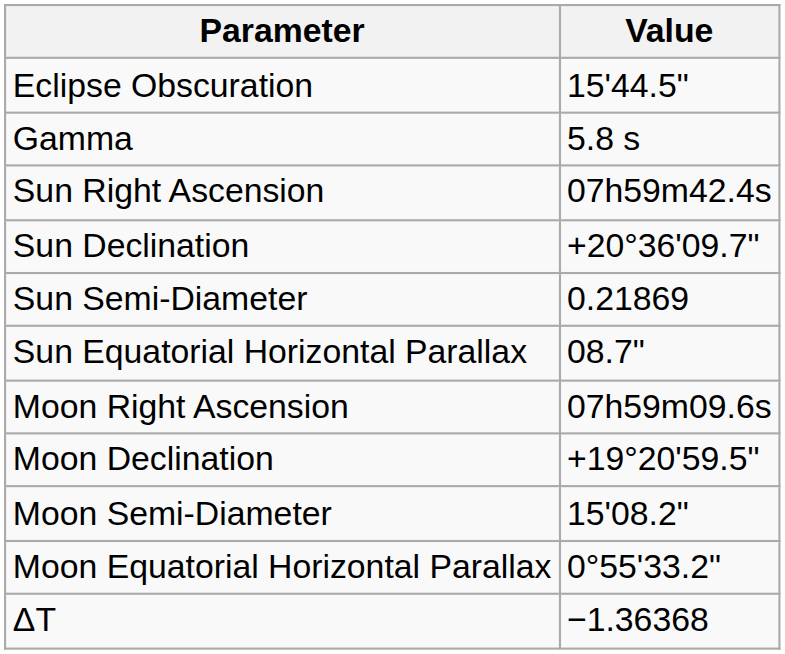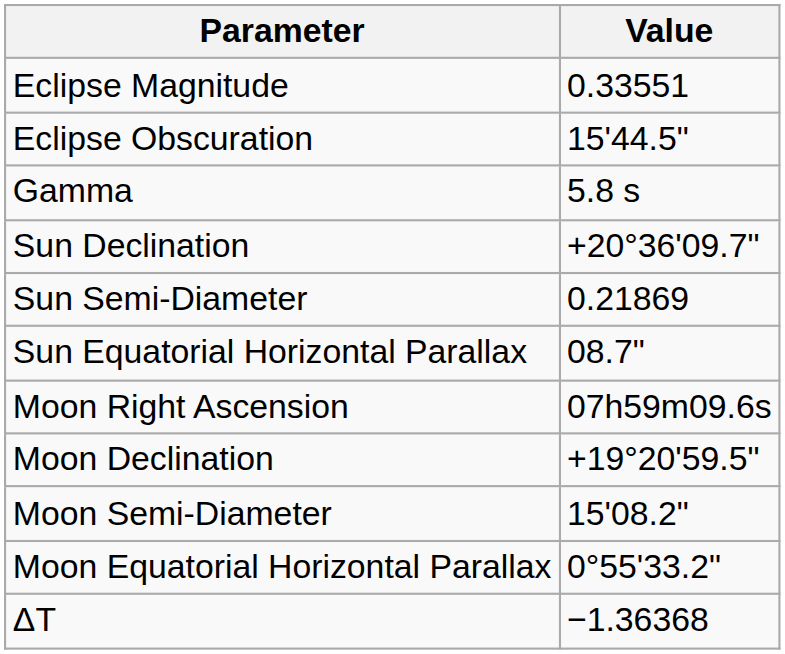+ row: Eclipse Magnitude | 0.33551
- row: Sun Right Ascension | 07h59m42.4s
